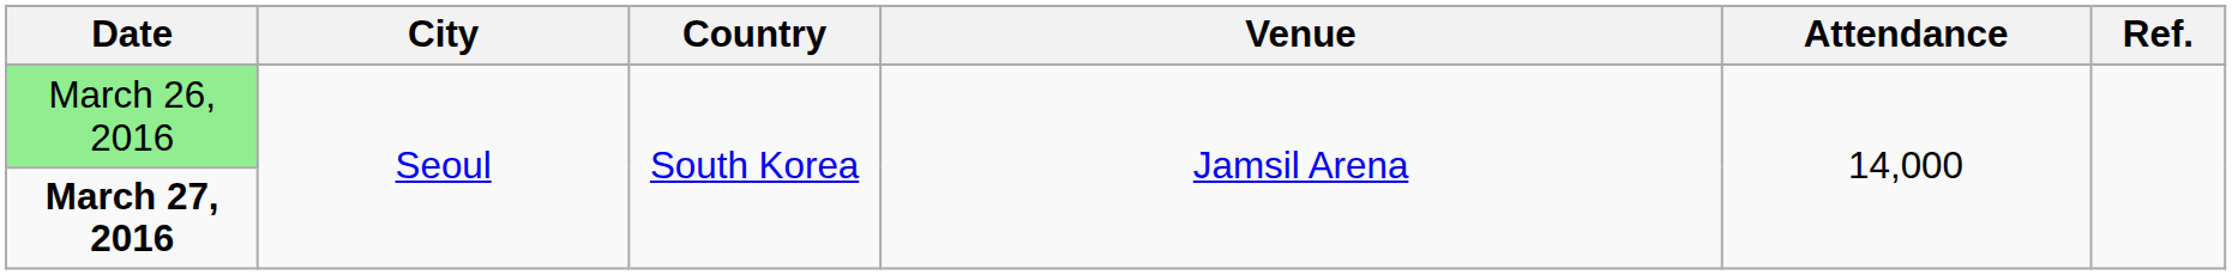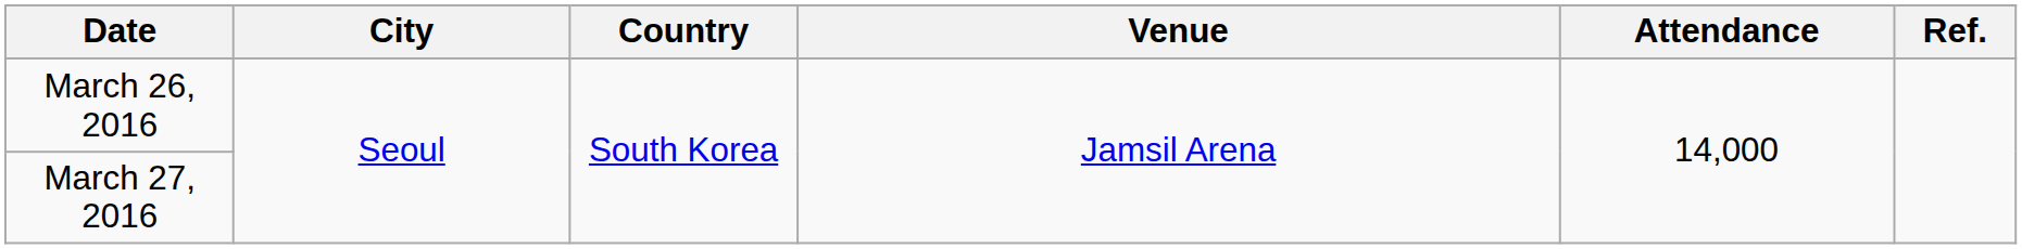March 26, 2016 | Date: lightgreen background -> no background
March 27, 2016 | Date: bold -> normal
